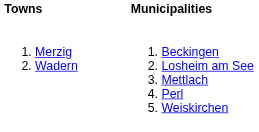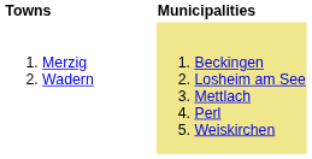Merzig Wadern | Municipalities: no background -> khaki background
